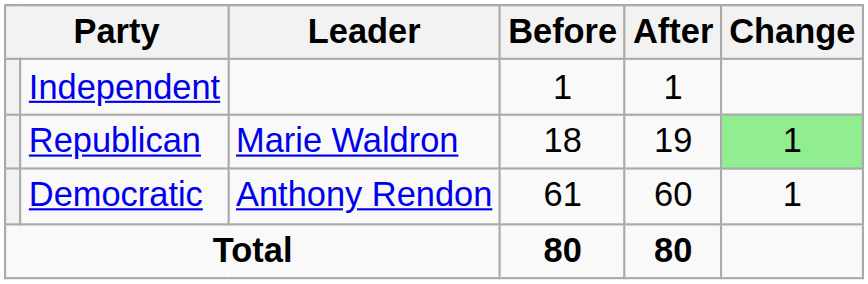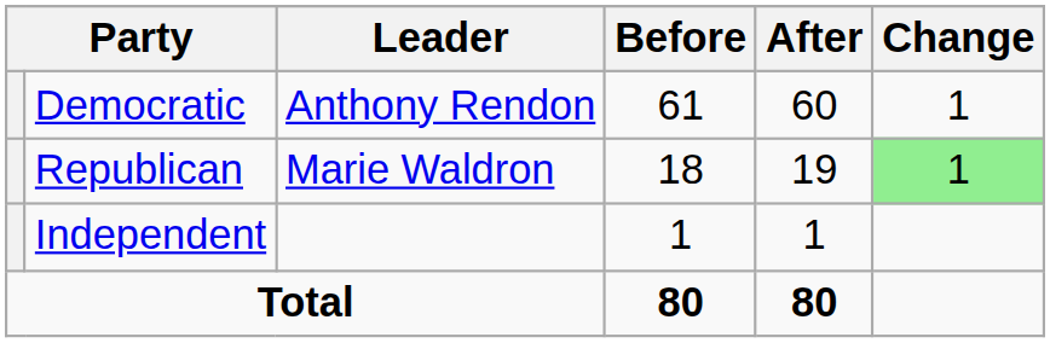rows swapped: Democratic <-> Independent
